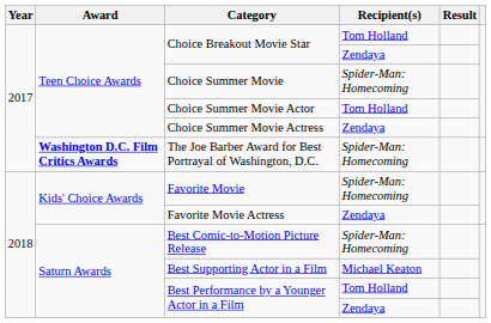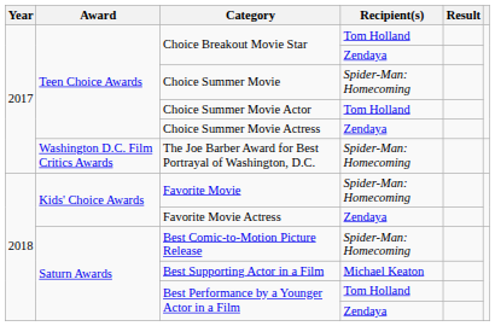The Joe Barber Award for Best Portrayal of Washington, D.C. | Award: bold -> normal
